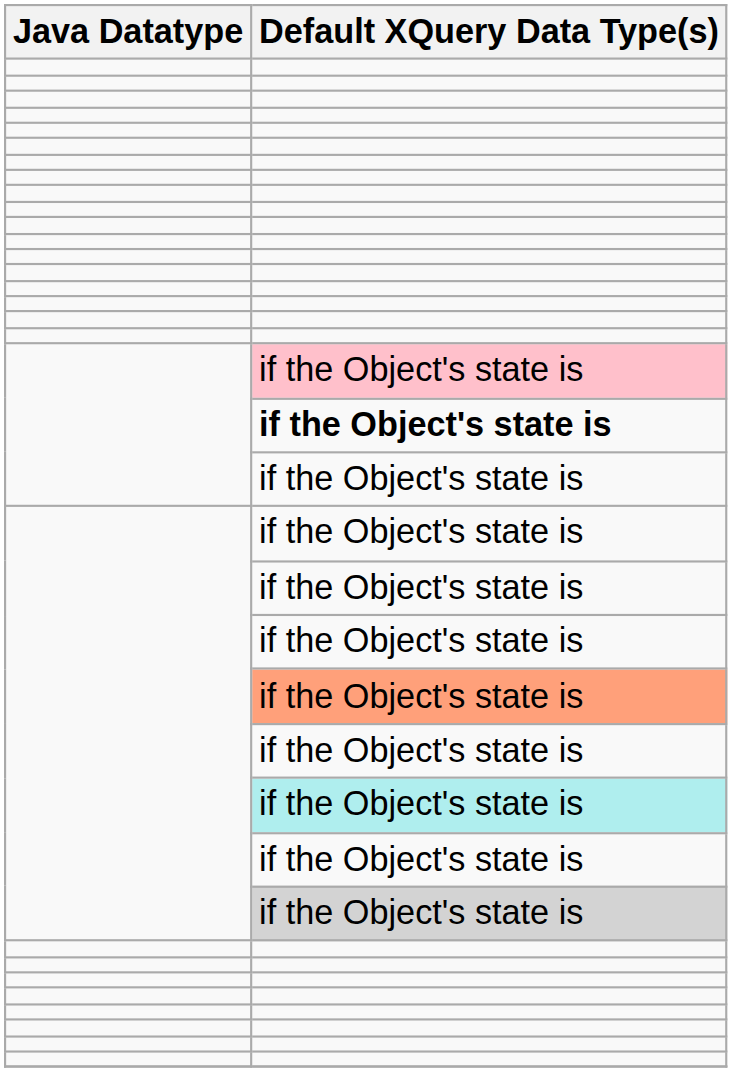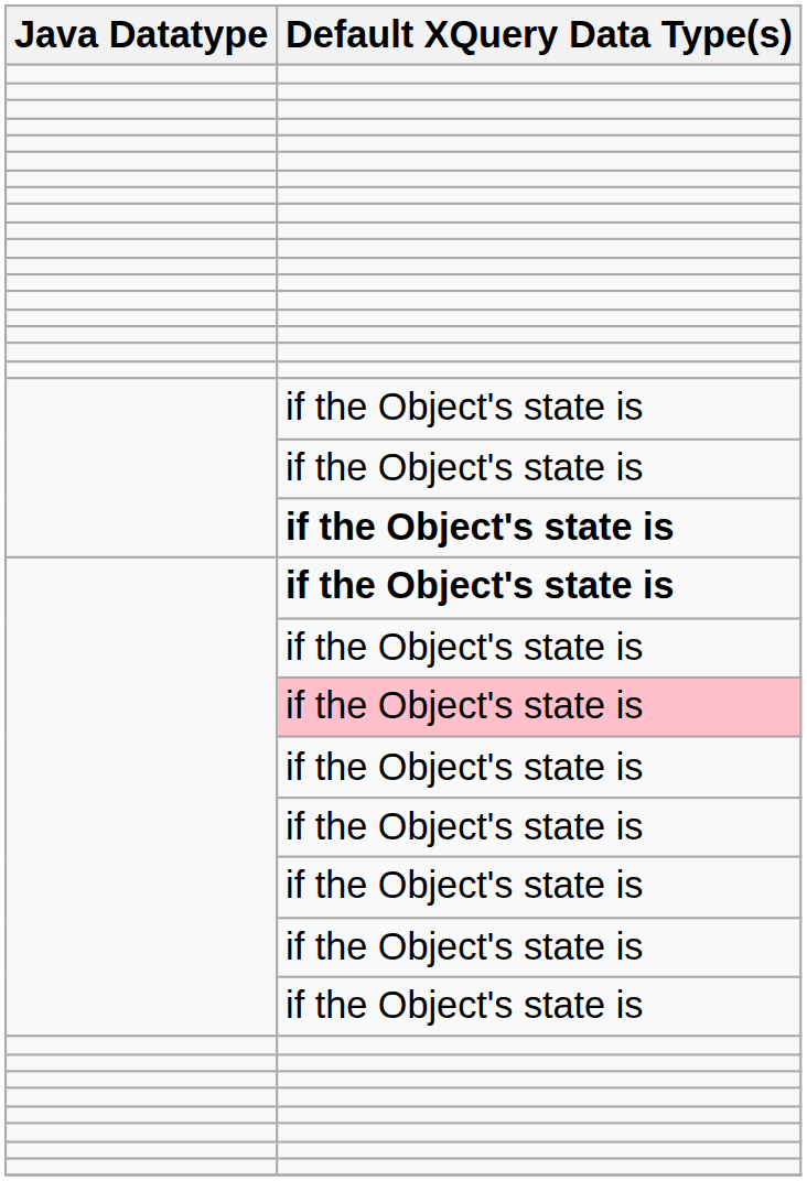row 20 | Default XQuery Data Type(s): pink background -> no background
row 21 | Default XQuery Data Type(s): bold -> normal
row 22 | Default XQuery Data Type(s): normal -> bold
row 23 | Default XQuery Data Type(s): normal -> bold
row 25 | Default XQuery Data Type(s): no background -> pink background
row 26 | Default XQuery Data Type(s): lightsalmon background -> no background
row 28 | Default XQuery Data Type(s): paleturquoise background -> no background
row 30 | Default XQuery Data Type(s): lightgrey background -> no background
